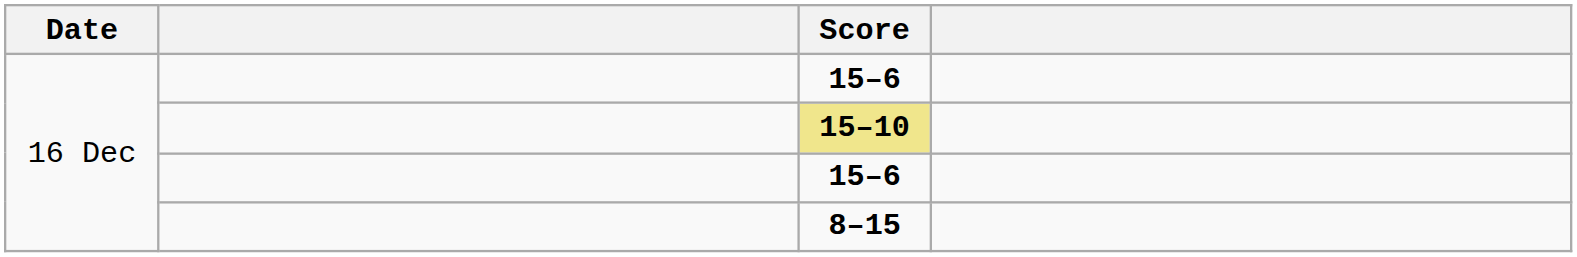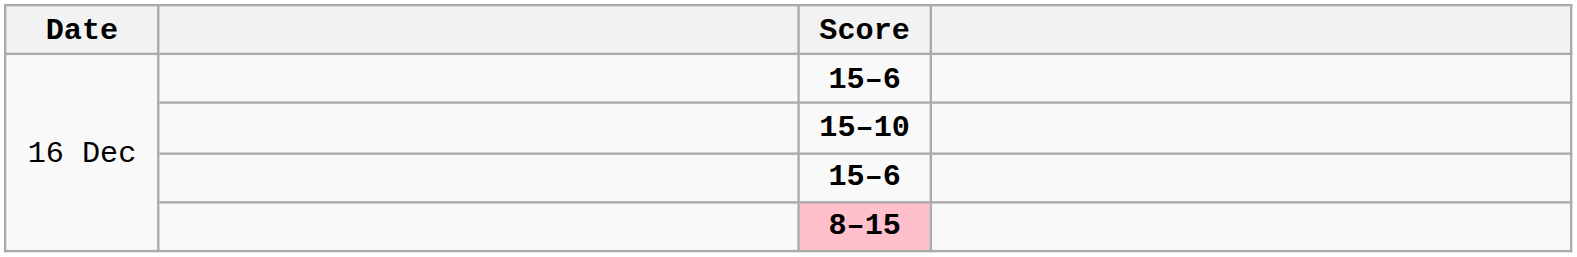15–10 | Score: khaki background -> no background
8–15 | Score: no background -> pink background
